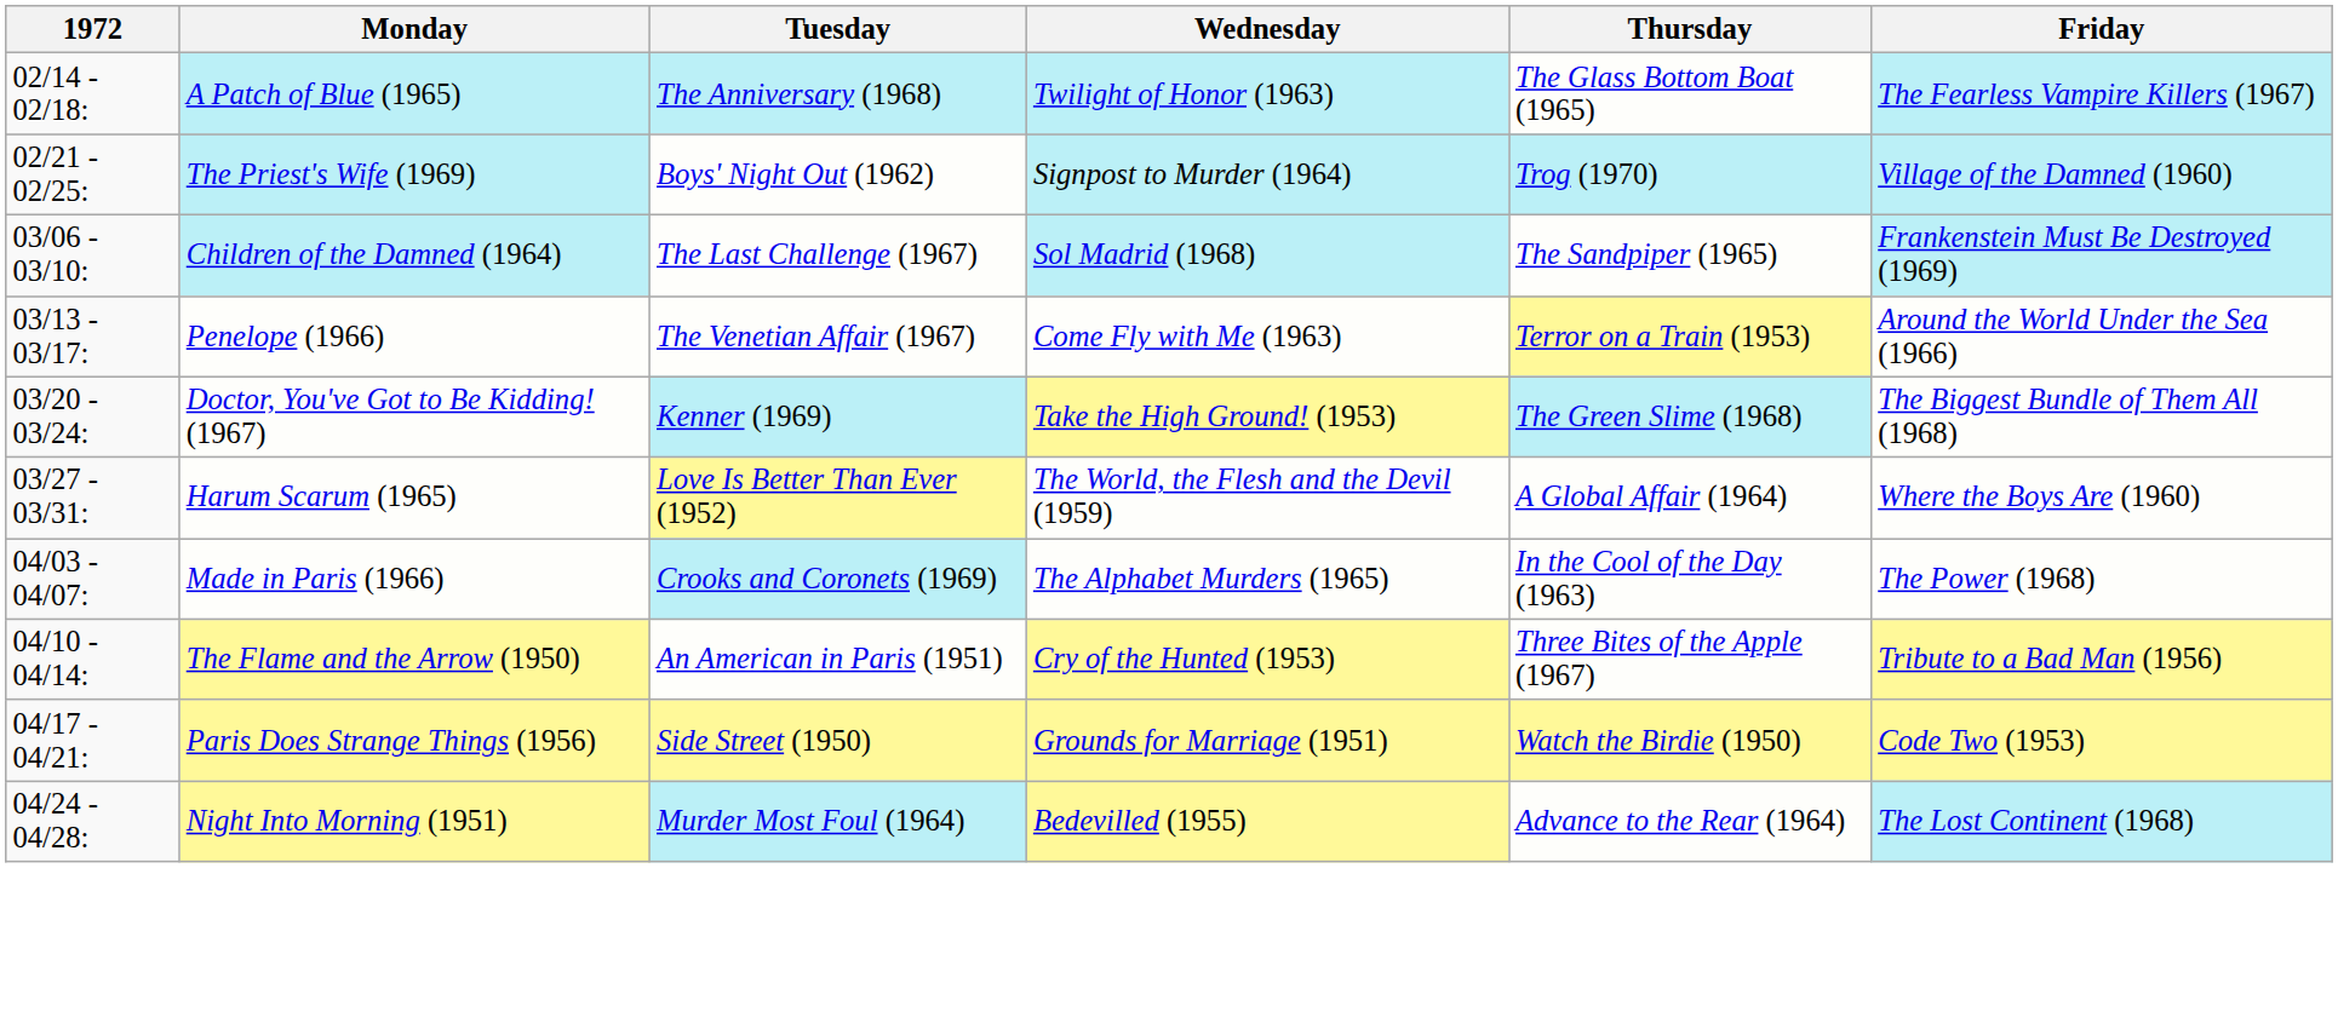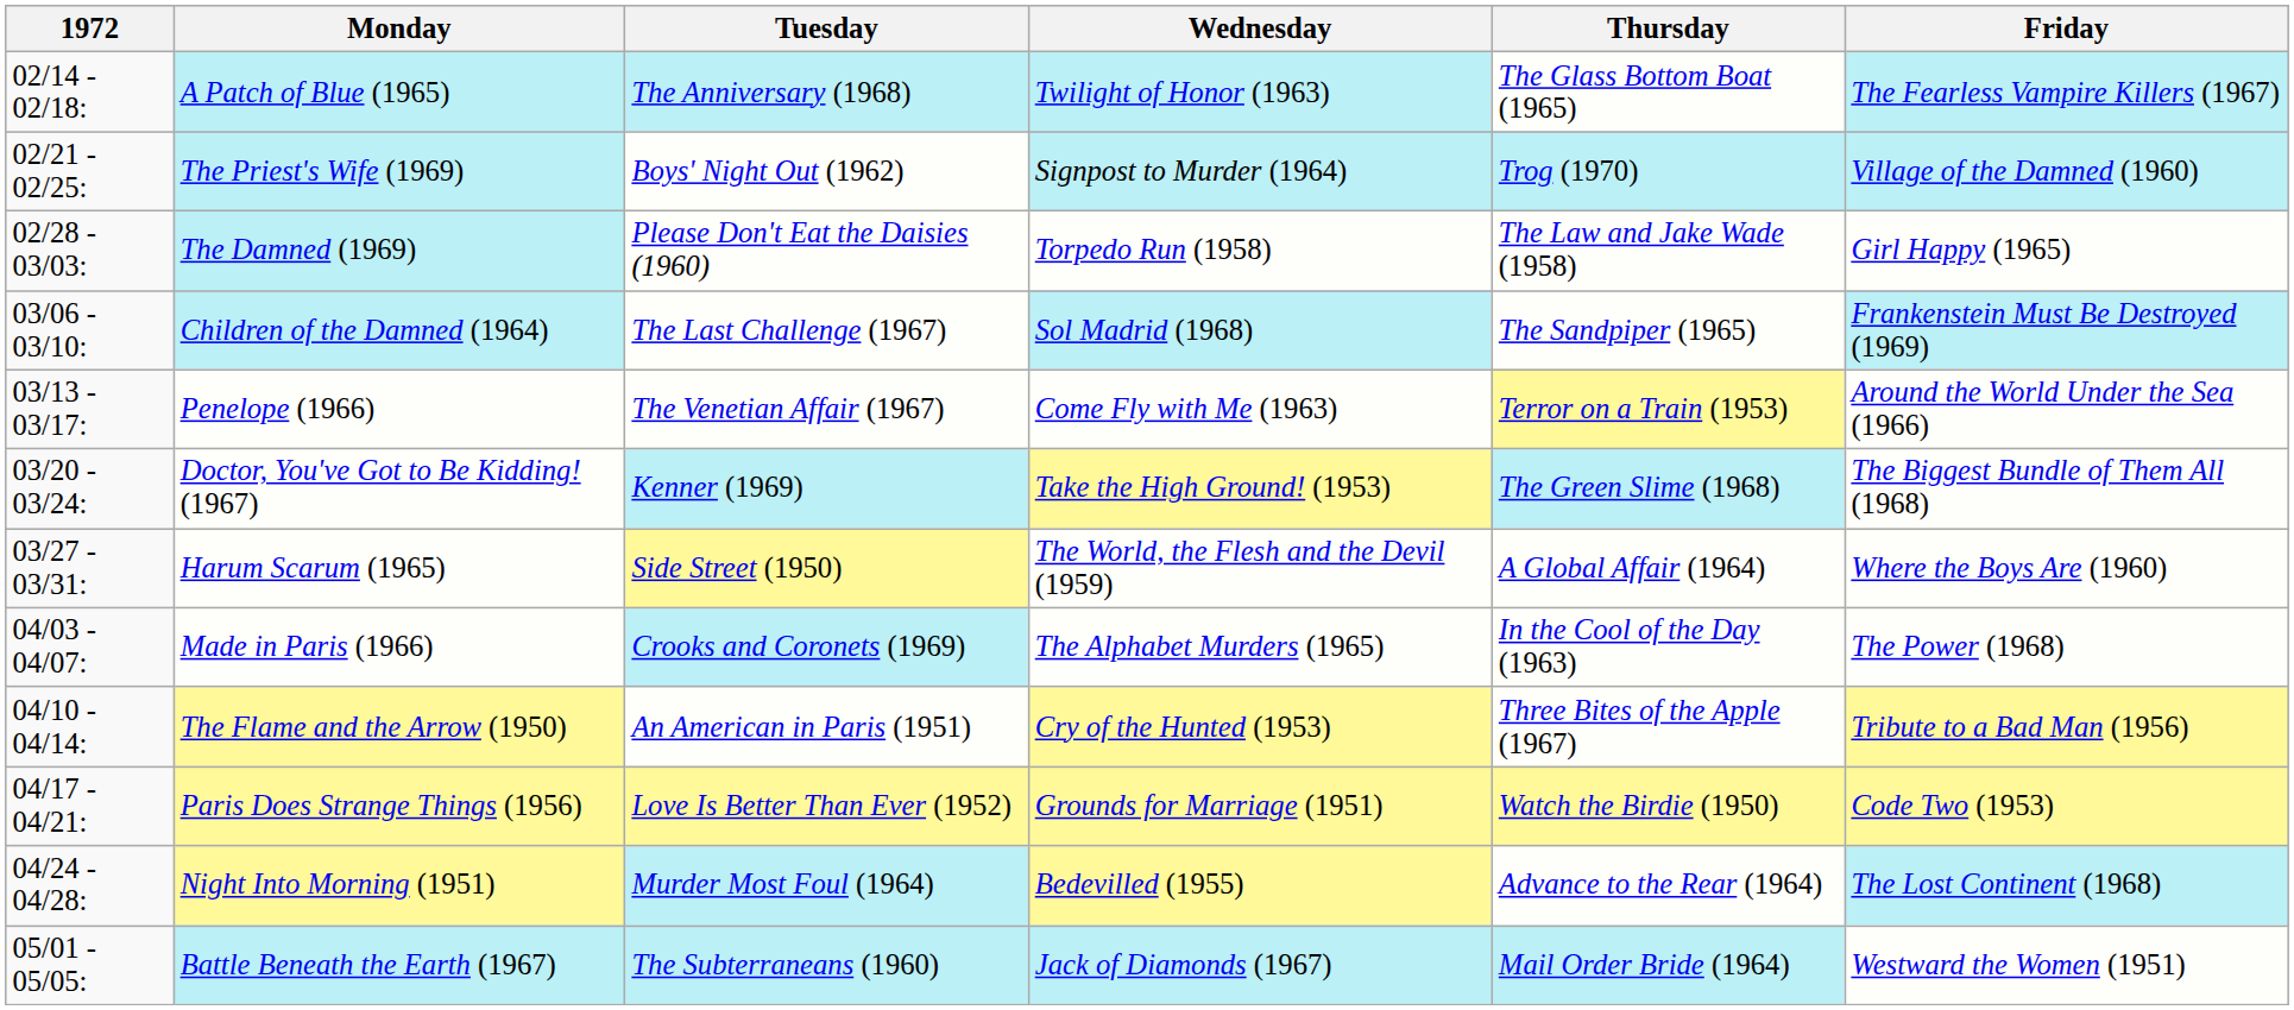+ row: 02/28 - 03/03: | The Damned (1969) | Please Don't Eat the Daisies (1960) | Torpedo Run (1958) | The Law and Jake Wade (1958) | Girl Happy (1965)
Harum Scarum (1965) | Tuesday: Love Is Better Than Ever (1952) -> Side Street (1950)
Paris Does Strange Things (1956) | Tuesday: Side Street (1950) -> Love Is Better Than Ever (1952)
+ row: 05/01 - 05/05: | Battle Beneath the Earth (1967) | The Subterraneans (1960) | Jack of Diamonds (1967) | Mail Order Bride (1964) | Westward the Women (1951)
